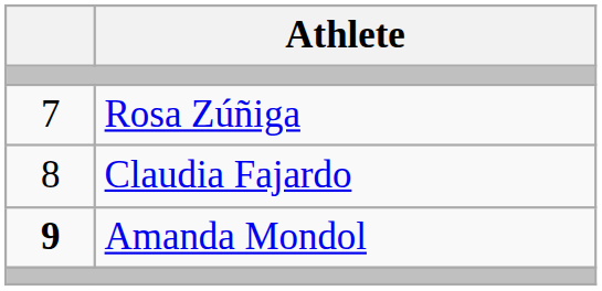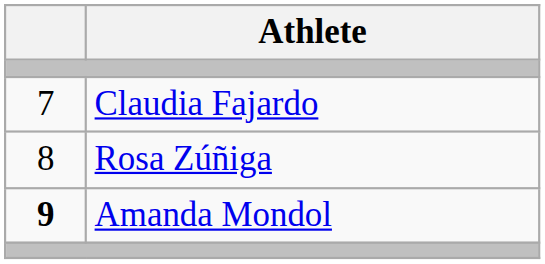row 3 | Athlete: Rosa Zúñiga -> Claudia Fajardo
row 4 | Athlete: Claudia Fajardo -> Rosa Zúñiga
